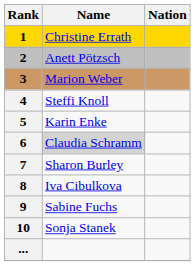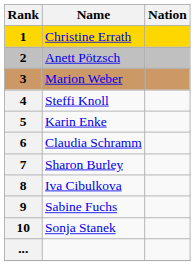Claudia Schramm | Name: lightgrey background -> no background
